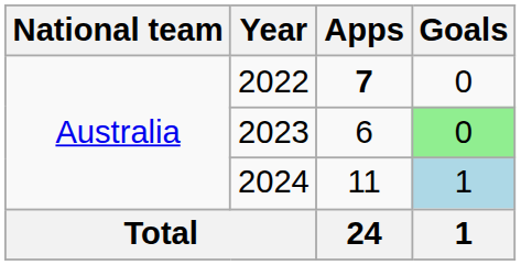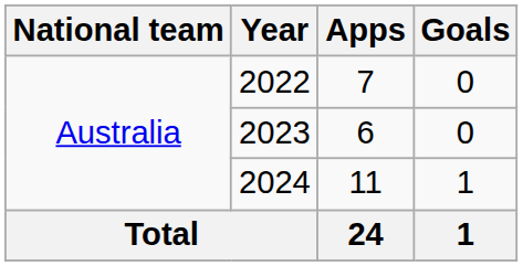2022 | Apps: bold -> normal
2023 | Goals: lightgreen background -> no background
2024 | Goals: lightblue background -> no background
